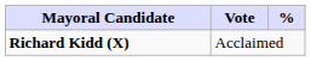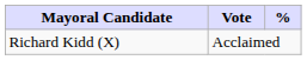Richard Kidd (X) | Mayoral Candidate: bold -> normal
